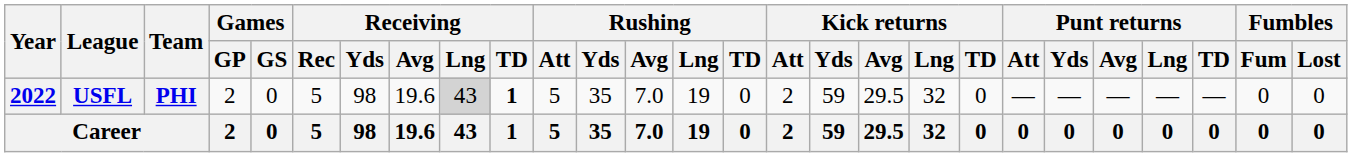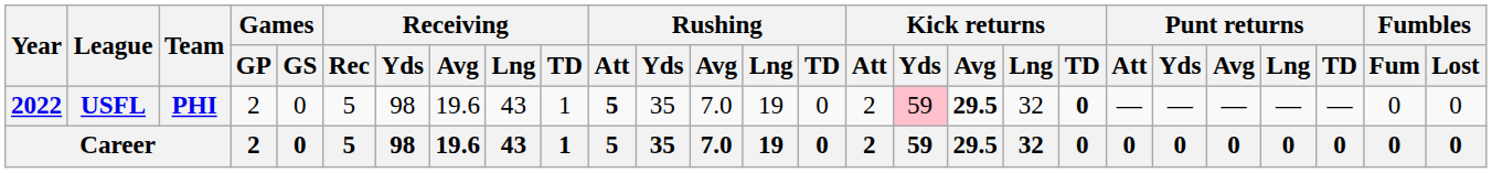USFL | Receiving / Lng: lightgrey background -> no background
USFL | Receiving / TD: bold -> normal
USFL | Rushing / Att: normal -> bold
USFL | Kick returns / Yds: no background -> pink background
USFL | Kick returns / Avg: normal -> bold
USFL | Kick returns / TD: normal -> bold
